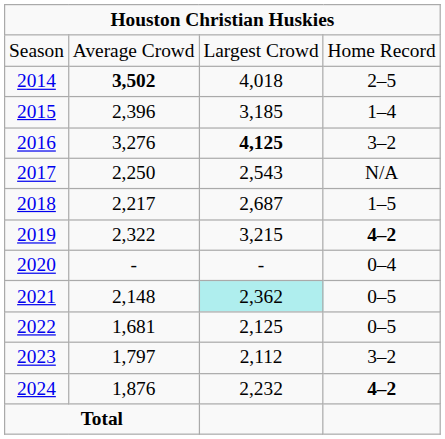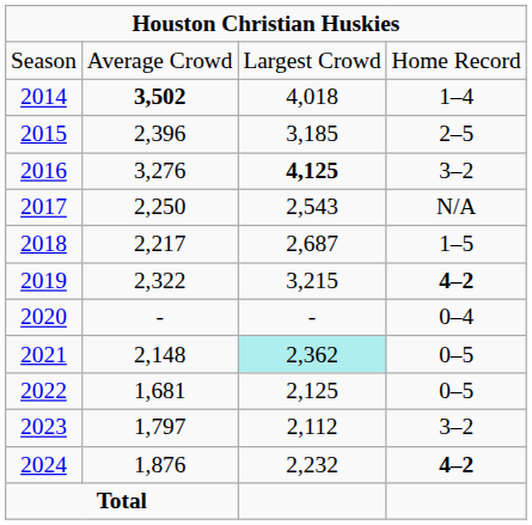2014 | column 4: 2–5 -> 1–4
2015 | column 4: 1–4 -> 2–5
